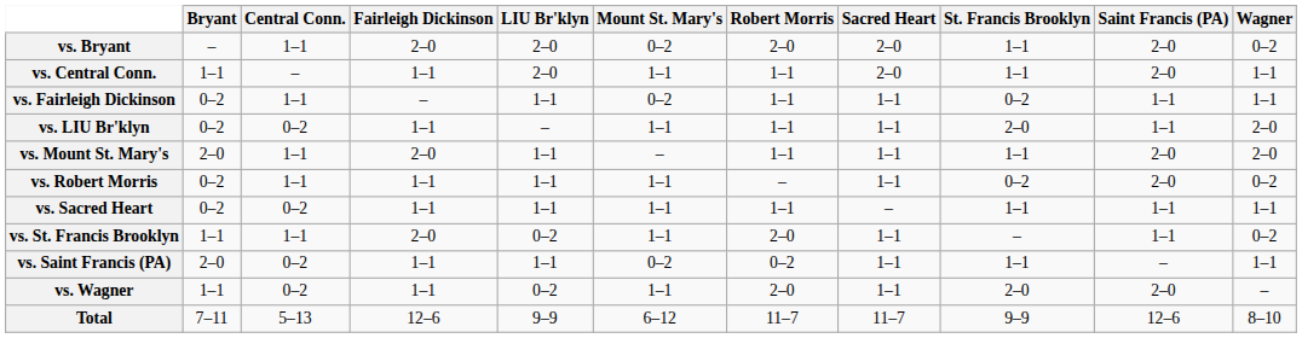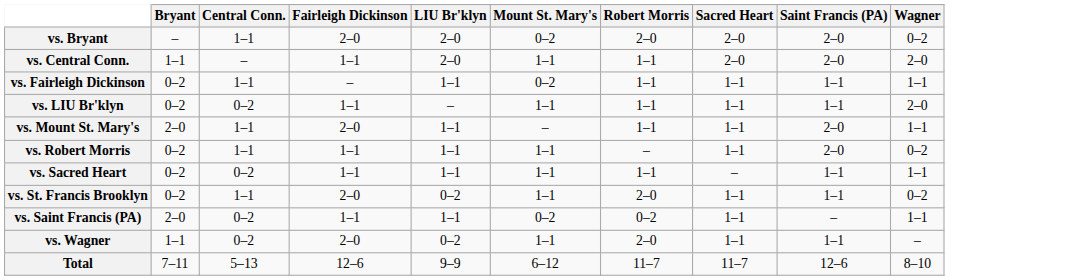- column: St. Francis Brooklyn | 1–1 | 1–1 | 0–2 | 2–0 | 1–1 | 0–2 | 1–1 | – | 1–1 | 2–0 | 9–9
vs. Central Conn. | Wagner: 1–1 -> 2–0
vs. Mount St. Mary's | Wagner: 2–0 -> 1–1
vs. St. Francis Brooklyn | Bryant: 1–1 -> 0–2
vs. Wagner | Fairleigh Dickinson: 1–1 -> 2–0
vs. Wagner | Saint Francis (PA): 2–0 -> 1–1
